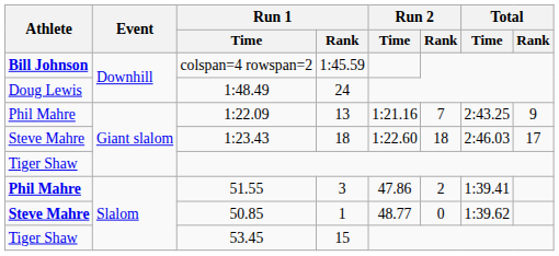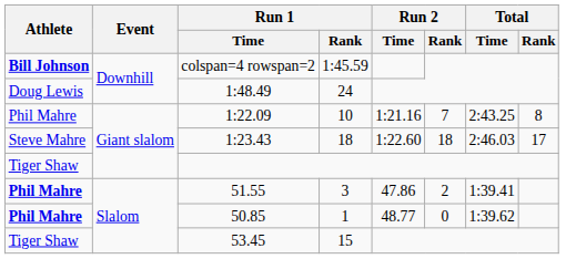1:22.09 | Run 1 / Rank: 13 -> 10
1:22.09 | Total / Rank: 9 -> 8
50.85 | Athlete: Steve Mahre -> Phil Mahre
